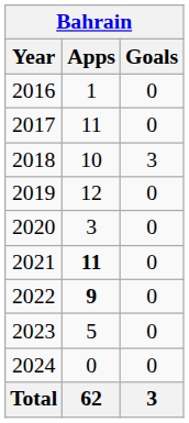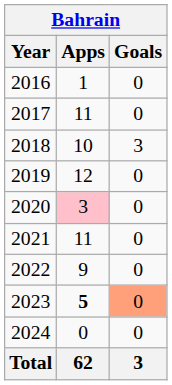2020 | Apps: no background -> pink background
2021 | Apps: bold -> normal
2022 | Apps: bold -> normal
2023 | Apps: normal -> bold
2023 | Goals: no background -> lightsalmon background
